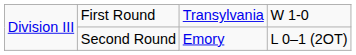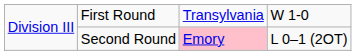Division III / Second Round | column 3: no background -> pink background
